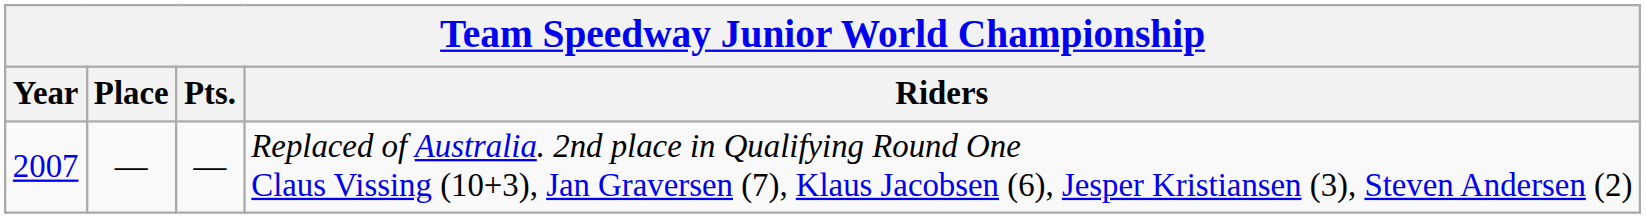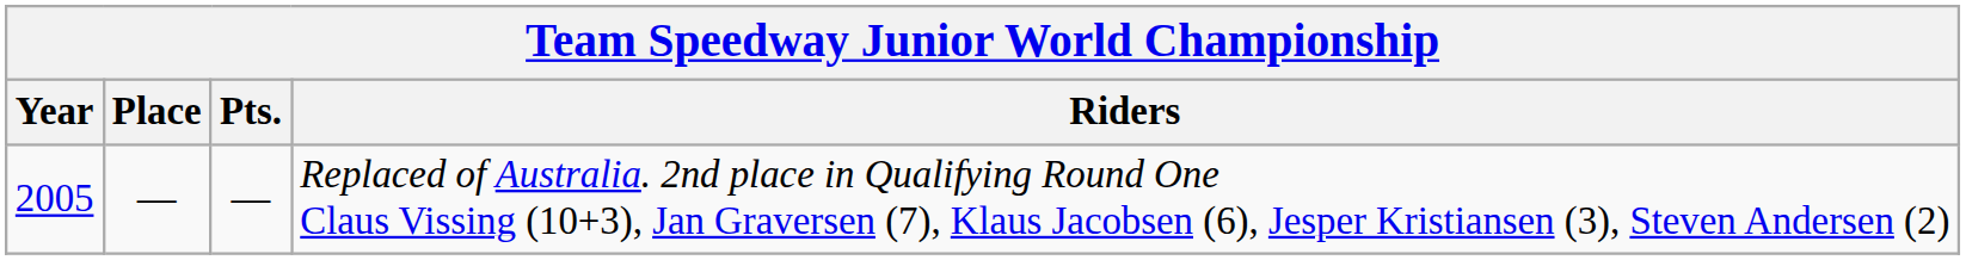row 3 | Year: 2007 -> 2005
